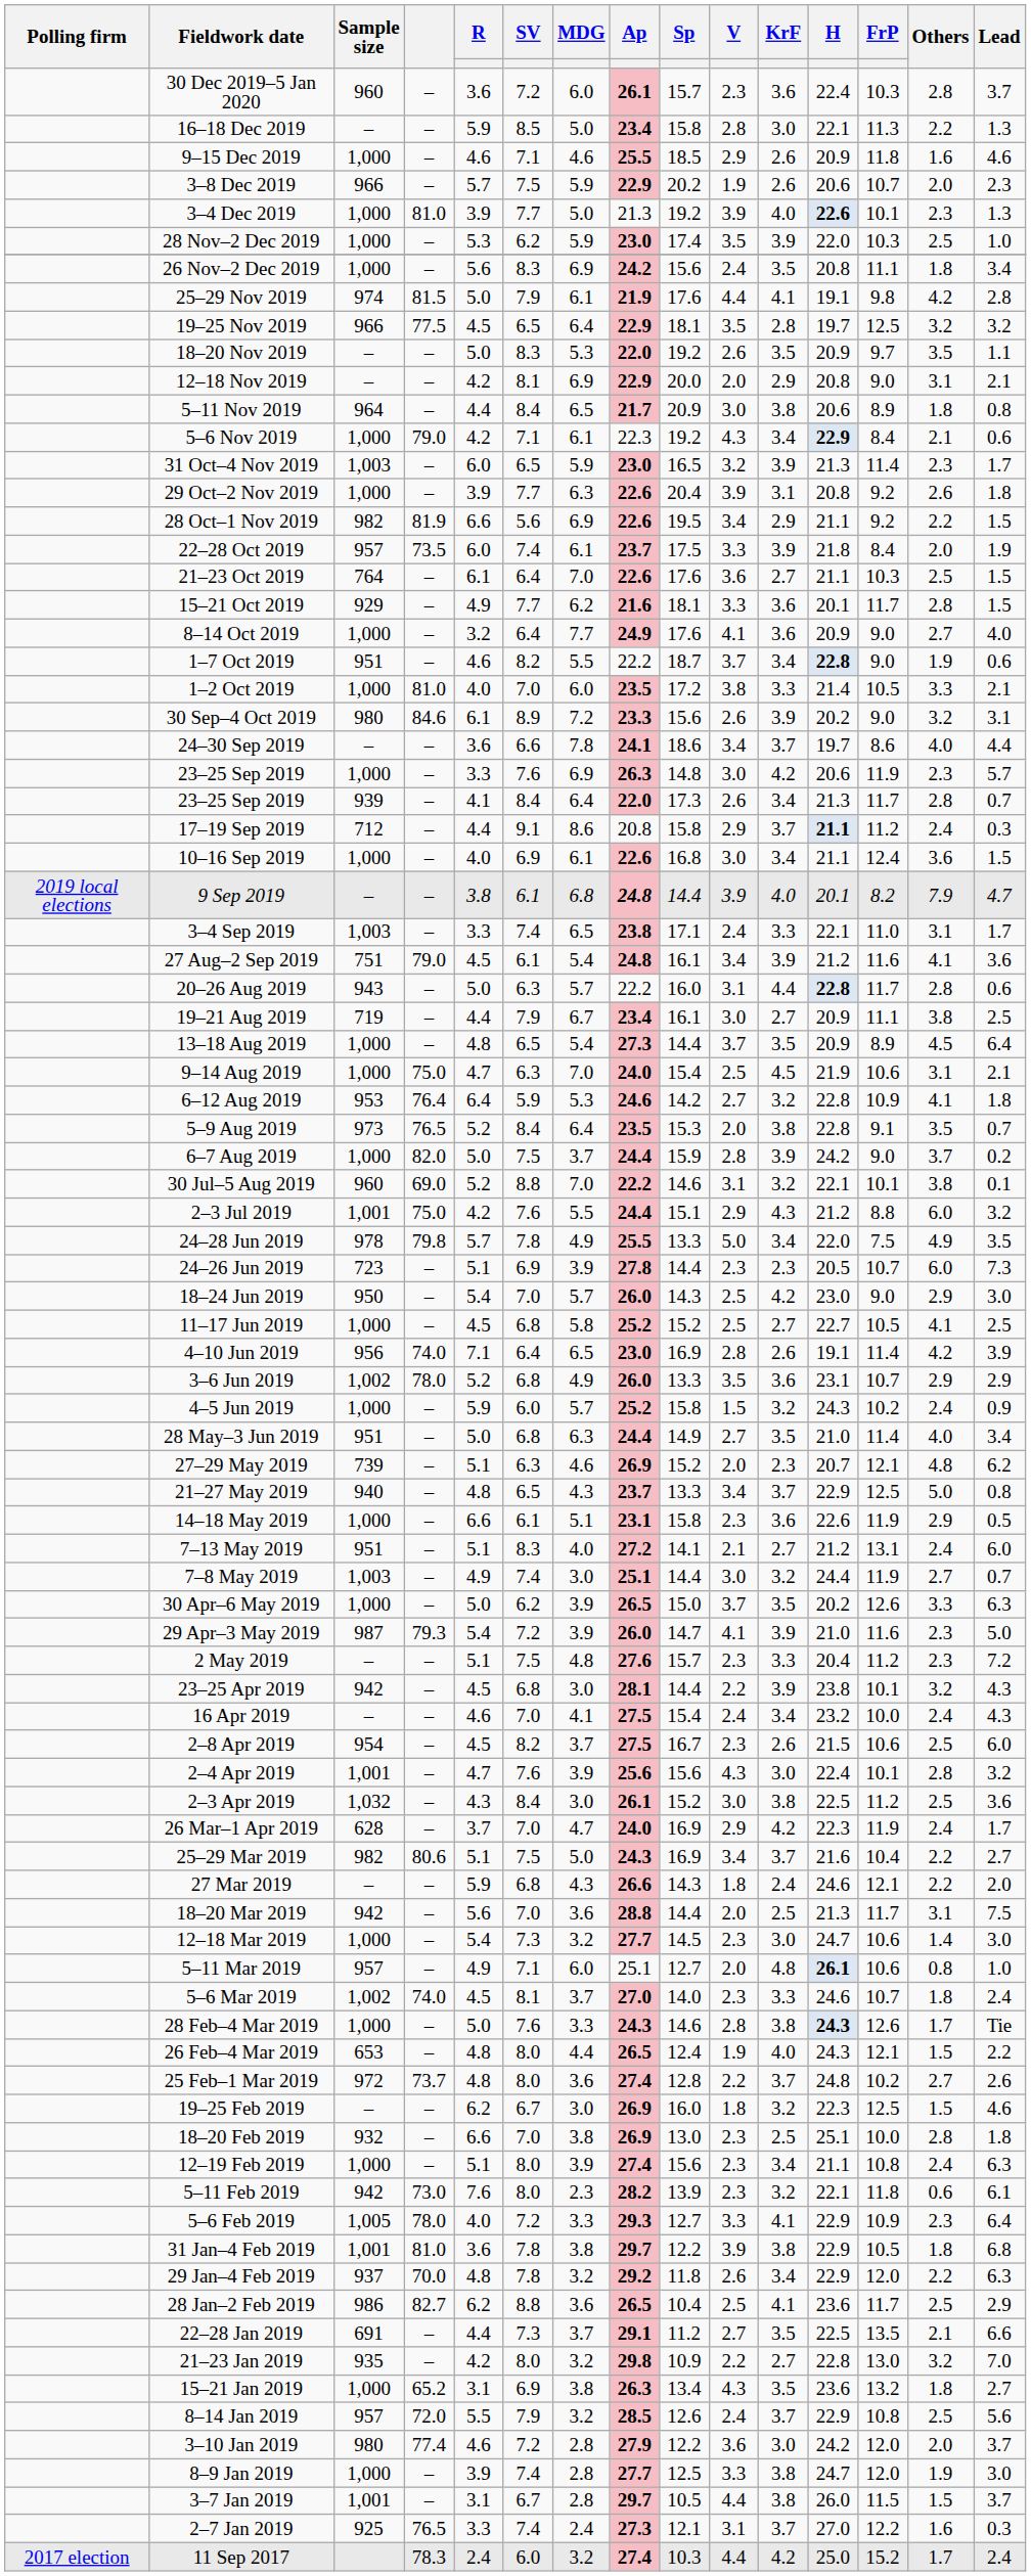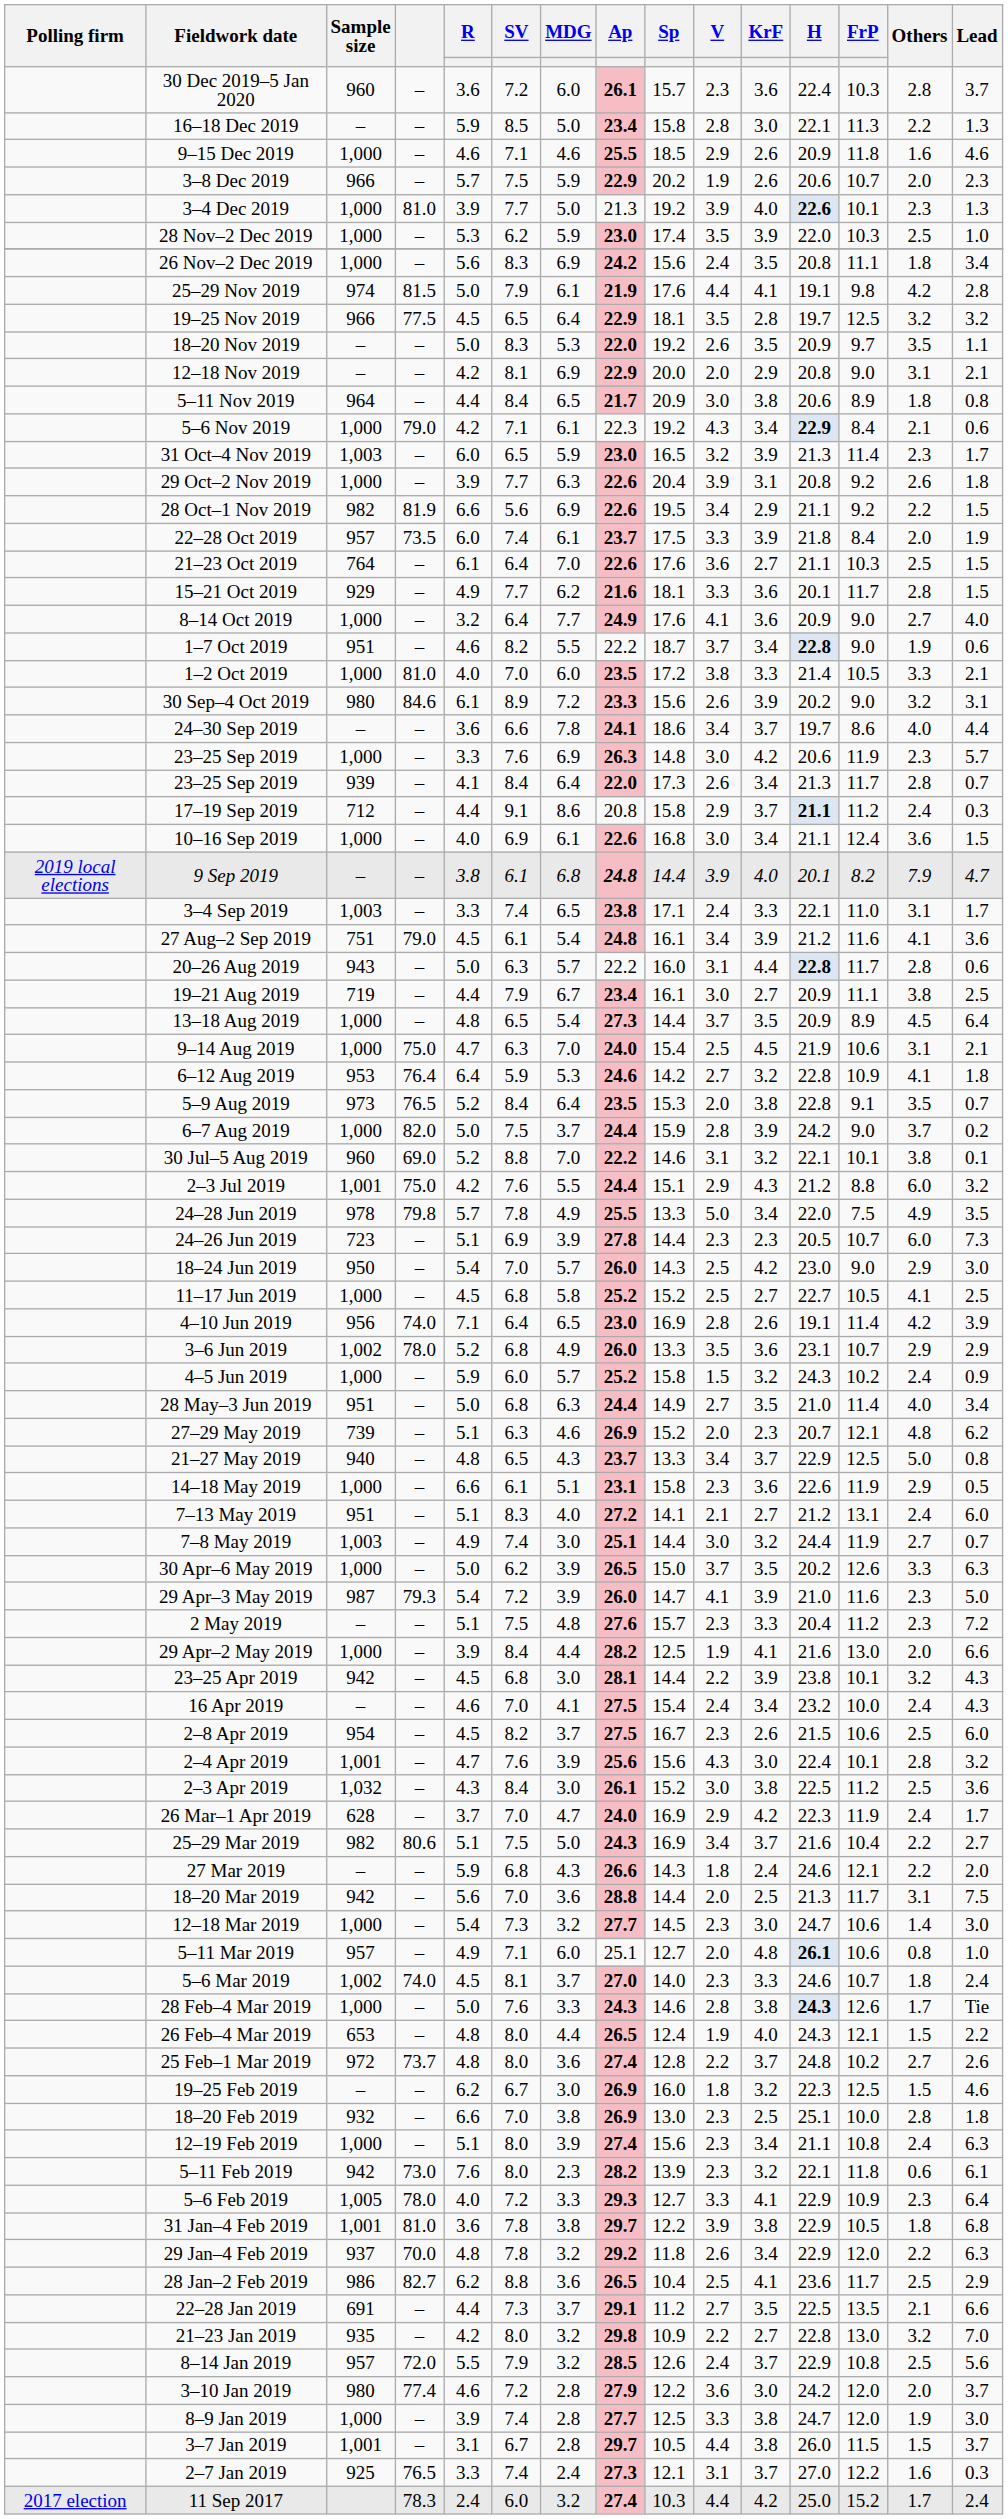+ row: 29 Apr–2 May 2019 | 1,000 | – | 3.9 | 8.4 | 4.4 | 28.2 | 12.5 | 1.9 | 4.1 | 21.6 | 13.0 | 2.0 | 6.6
- row: 15–21 Jan 2019 | 1,000 | 65.2 | 3.1 | 6.9 | 3.8 | 26.3 | 13.4 | 4.3 | 3.5 | 23.6 | 13.2 | 1.8 | 2.7
